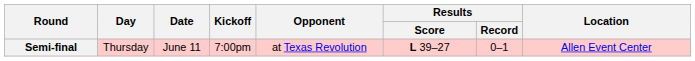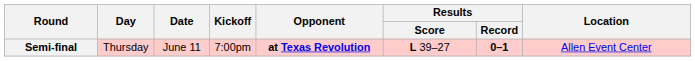Semi-final | Opponent: normal -> bold
Semi-final | Results / Record: normal -> bold
